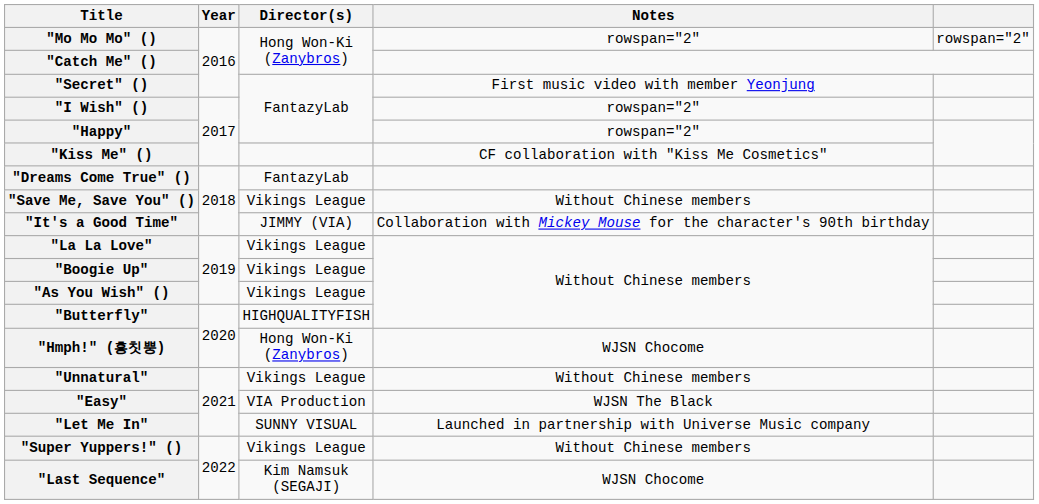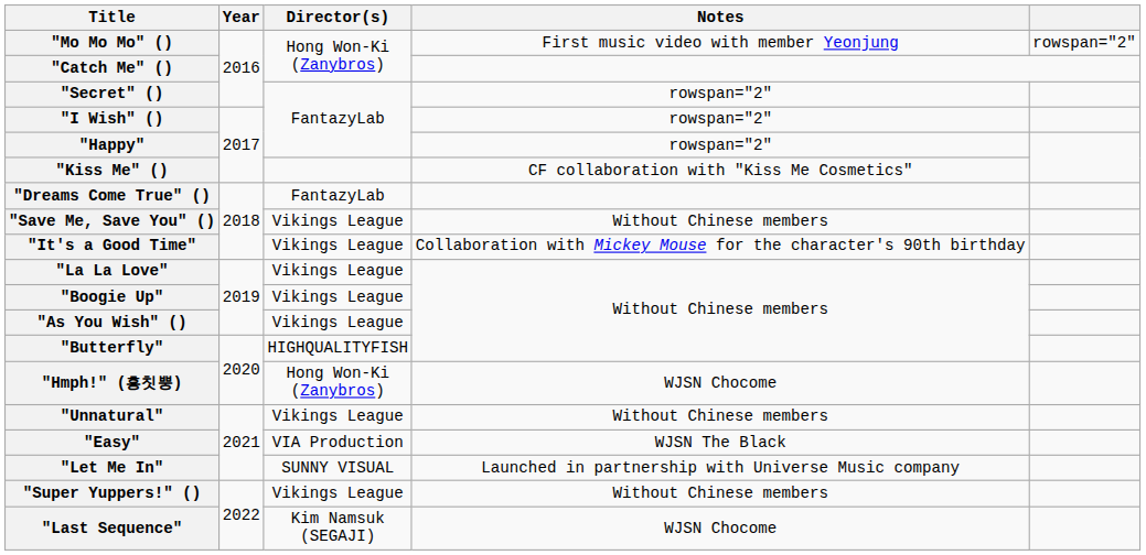"Mo Mo Mo" () | Notes: rowspan="2" -> First music video with member Yeonjung
"Secret" () | Notes: First music video with member Yeonjung -> rowspan="2"
"It's a Good Time" | Director(s): JIMMY (VIA) -> Vikings League
